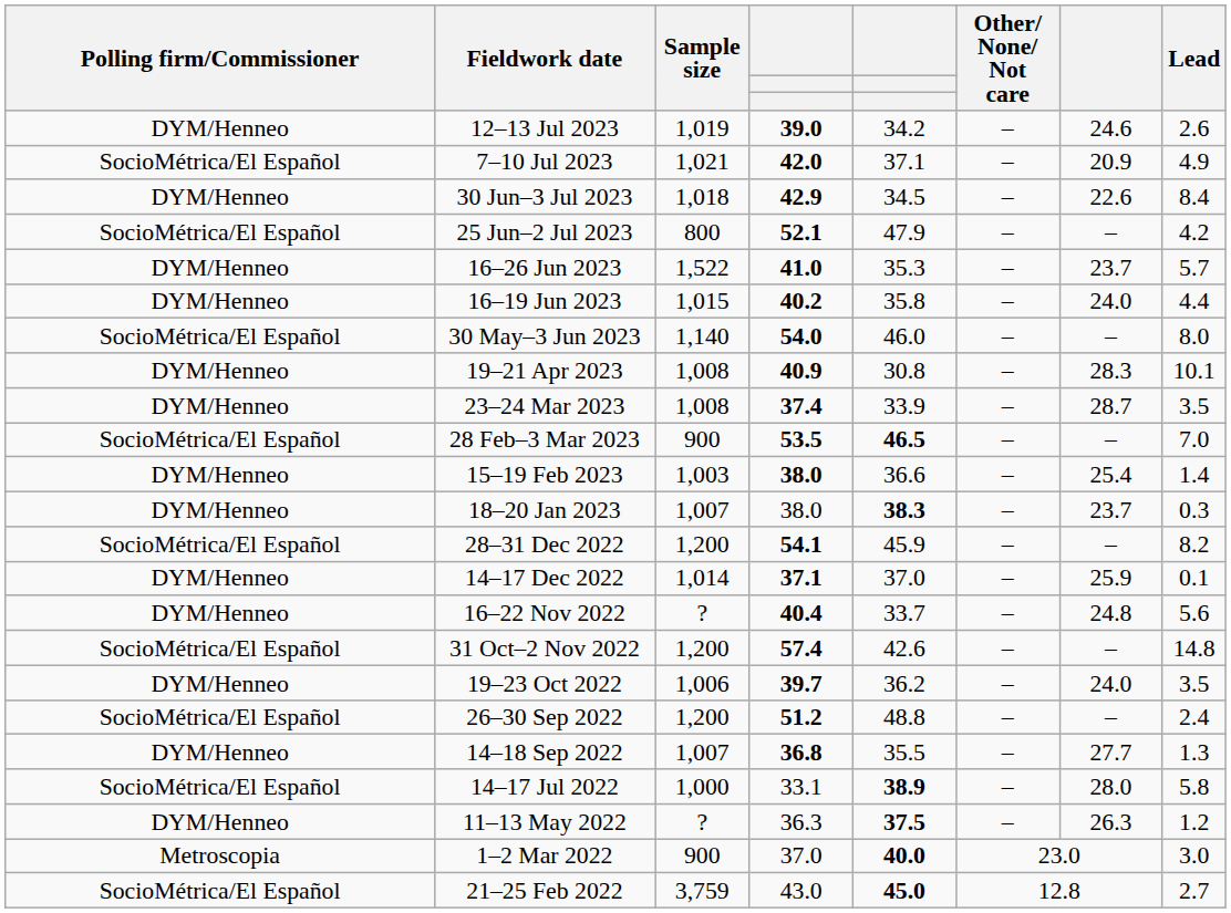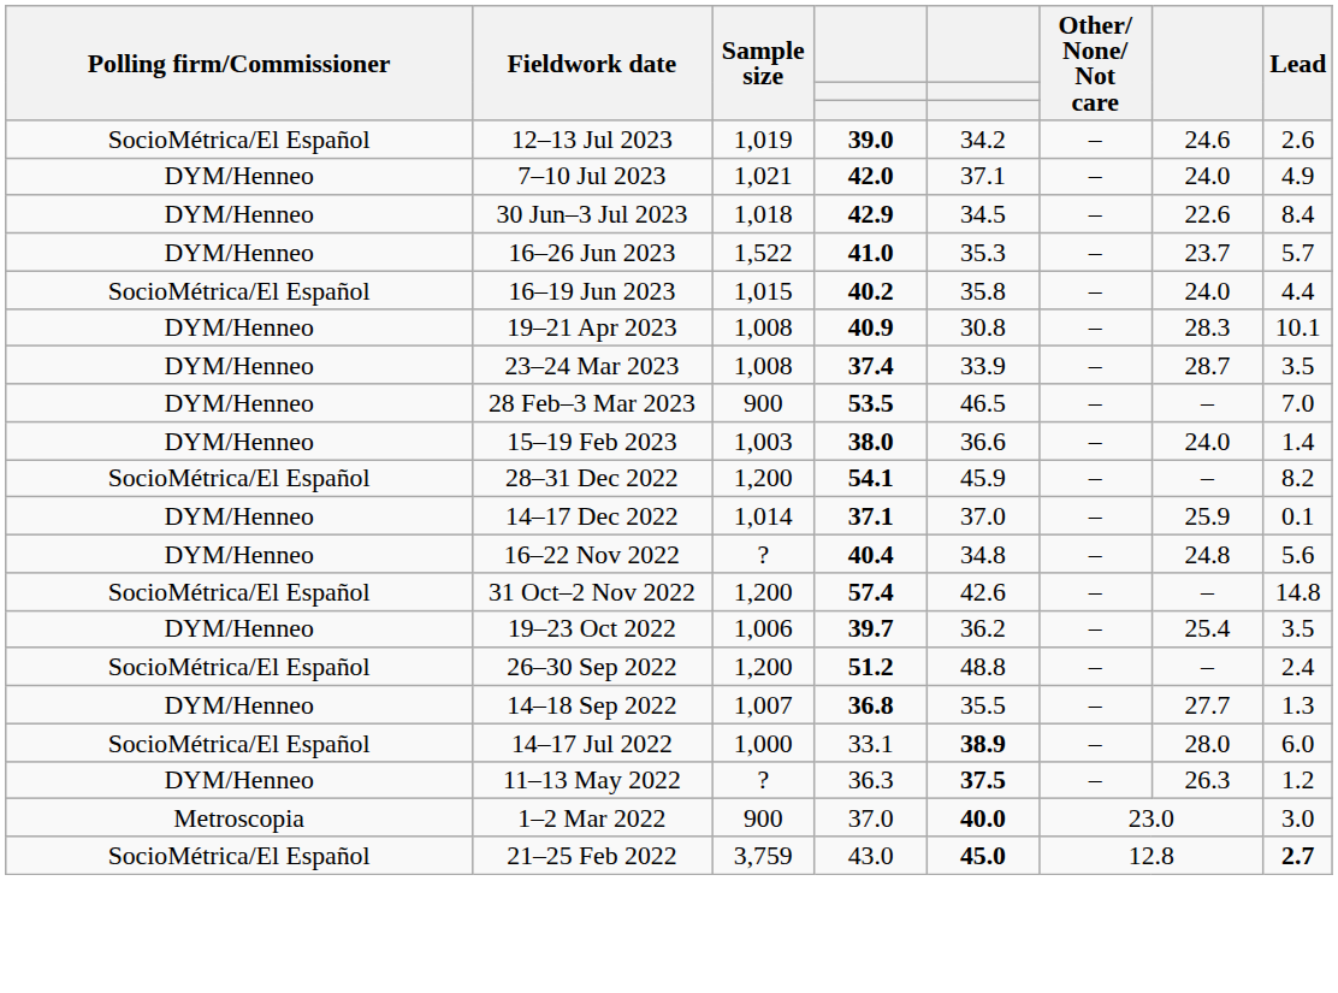12–13 Jul 2023 | Polling firm/Commissioner: DYM/Henneo -> SocioMétrica/El Español
7–10 Jul 2023 | Polling firm/Commissioner: SocioMétrica/El Español -> DYM/Henneo
7–10 Jul 2023 | column 7: 20.9 -> 24.0
- row: SocioMétrica/El Español | 25 Jun–2 Jul 2023 | 800 | 52.1 | 47.9 | – | – | 4.2
16–19 Jun 2023 | Polling firm/Commissioner: DYM/Henneo -> SocioMétrica/El Español
- row: SocioMétrica/El Español | 30 May–3 Jun 2023 | 1,140 | 54.0 | 46.0 | – | – | 8.0
28 Feb–3 Mar 2023 | Polling firm/Commissioner: SocioMétrica/El Español -> DYM/Henneo
28 Feb–3 Mar 2023 | column 5: bold -> normal
15–19 Feb 2023 | column 7: 25.4 -> 24.0
- row: DYM/Henneo | 18–20 Jan 2023 | 1,007 | 38.0 | 38.3 | – | 23.7 | 0.3
16–22 Nov 2022 | column 5: 33.7 -> 34.8
19–23 Oct 2022 | column 7: 24.0 -> 25.4
14–17 Jul 2022 | Lead: 5.8 -> 6.0
21–25 Feb 2022 | Lead: normal -> bold
